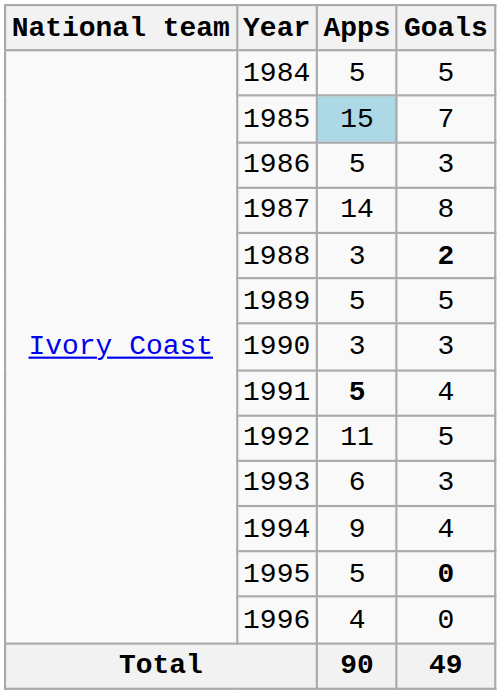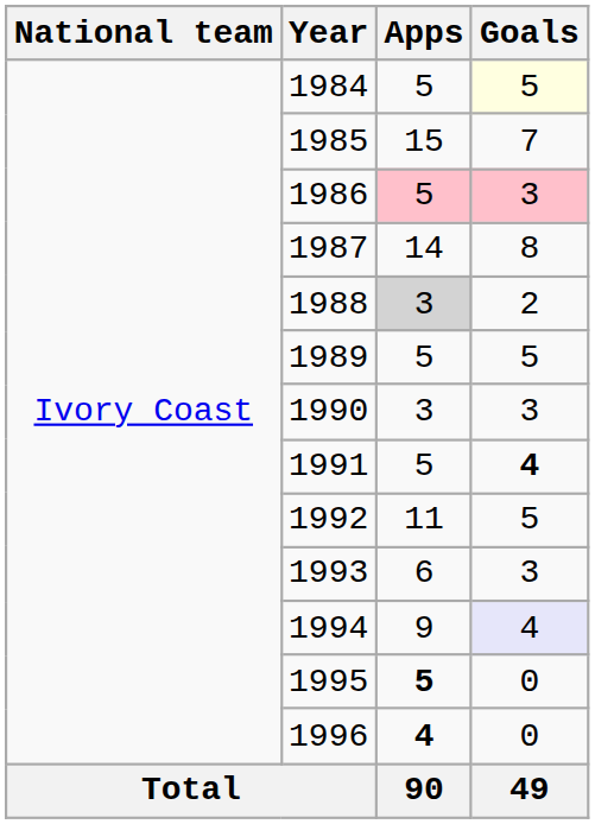1984 | Goals: no background -> lightyellow background
1985 | Apps: lightblue background -> no background
1986 | Apps: no background -> pink background
1986 | Goals: no background -> pink background
1988 | Apps: no background -> lightgrey background
1988 | Goals: bold -> normal
1991 | Apps: bold -> normal
1991 | Goals: normal -> bold
1994 | Goals: no background -> lavender background
1995 | Apps: normal -> bold
1995 | Goals: bold -> normal
1996 | Apps: normal -> bold
